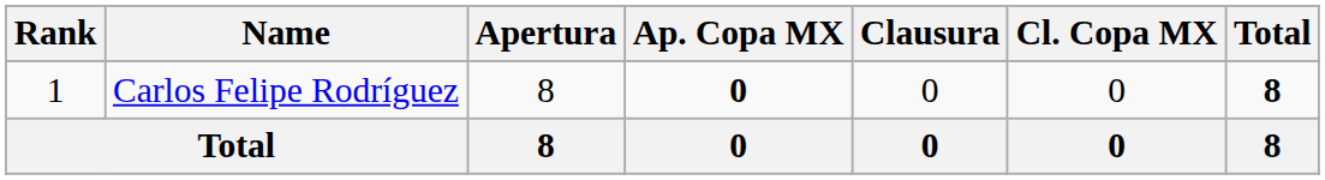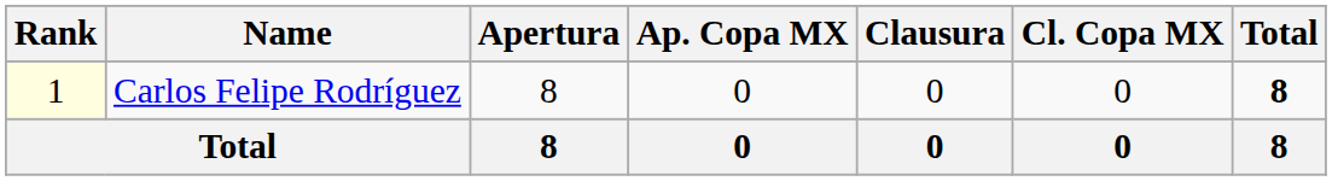Carlos Felipe Rodríguez | Rank: no background -> lightyellow background
Carlos Felipe Rodríguez | Ap. Copa MX: bold -> normal
